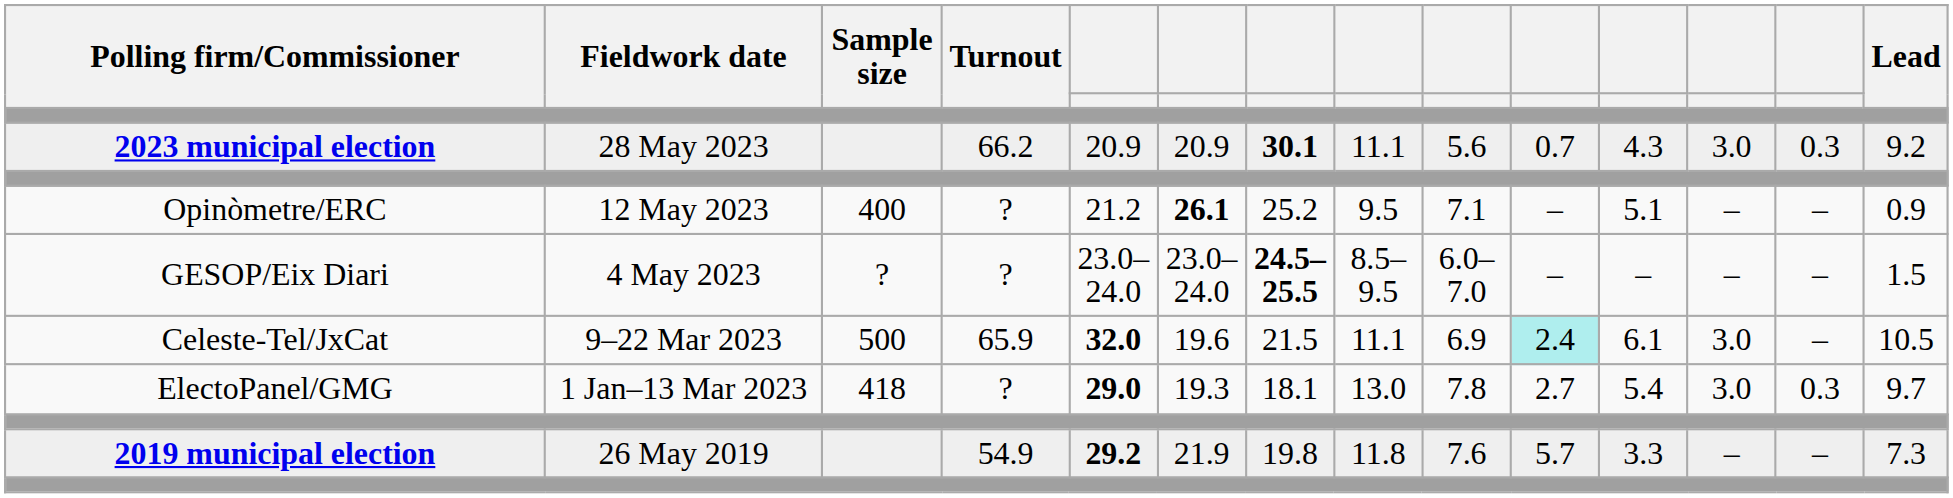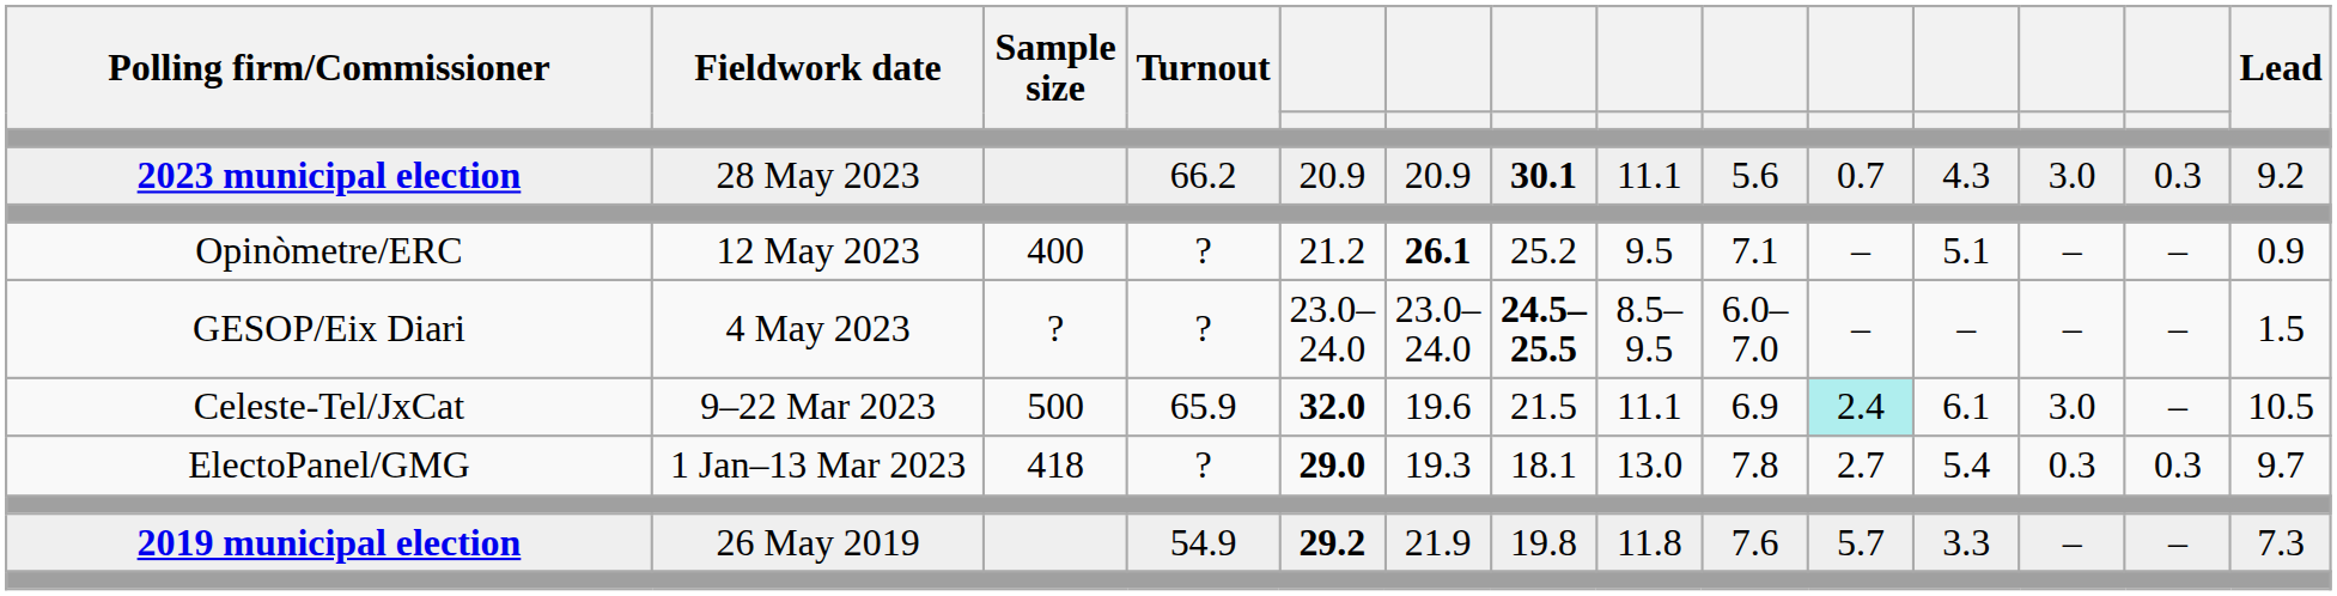ElectoPanel/GMG | column 12: 3.0 -> 0.3
